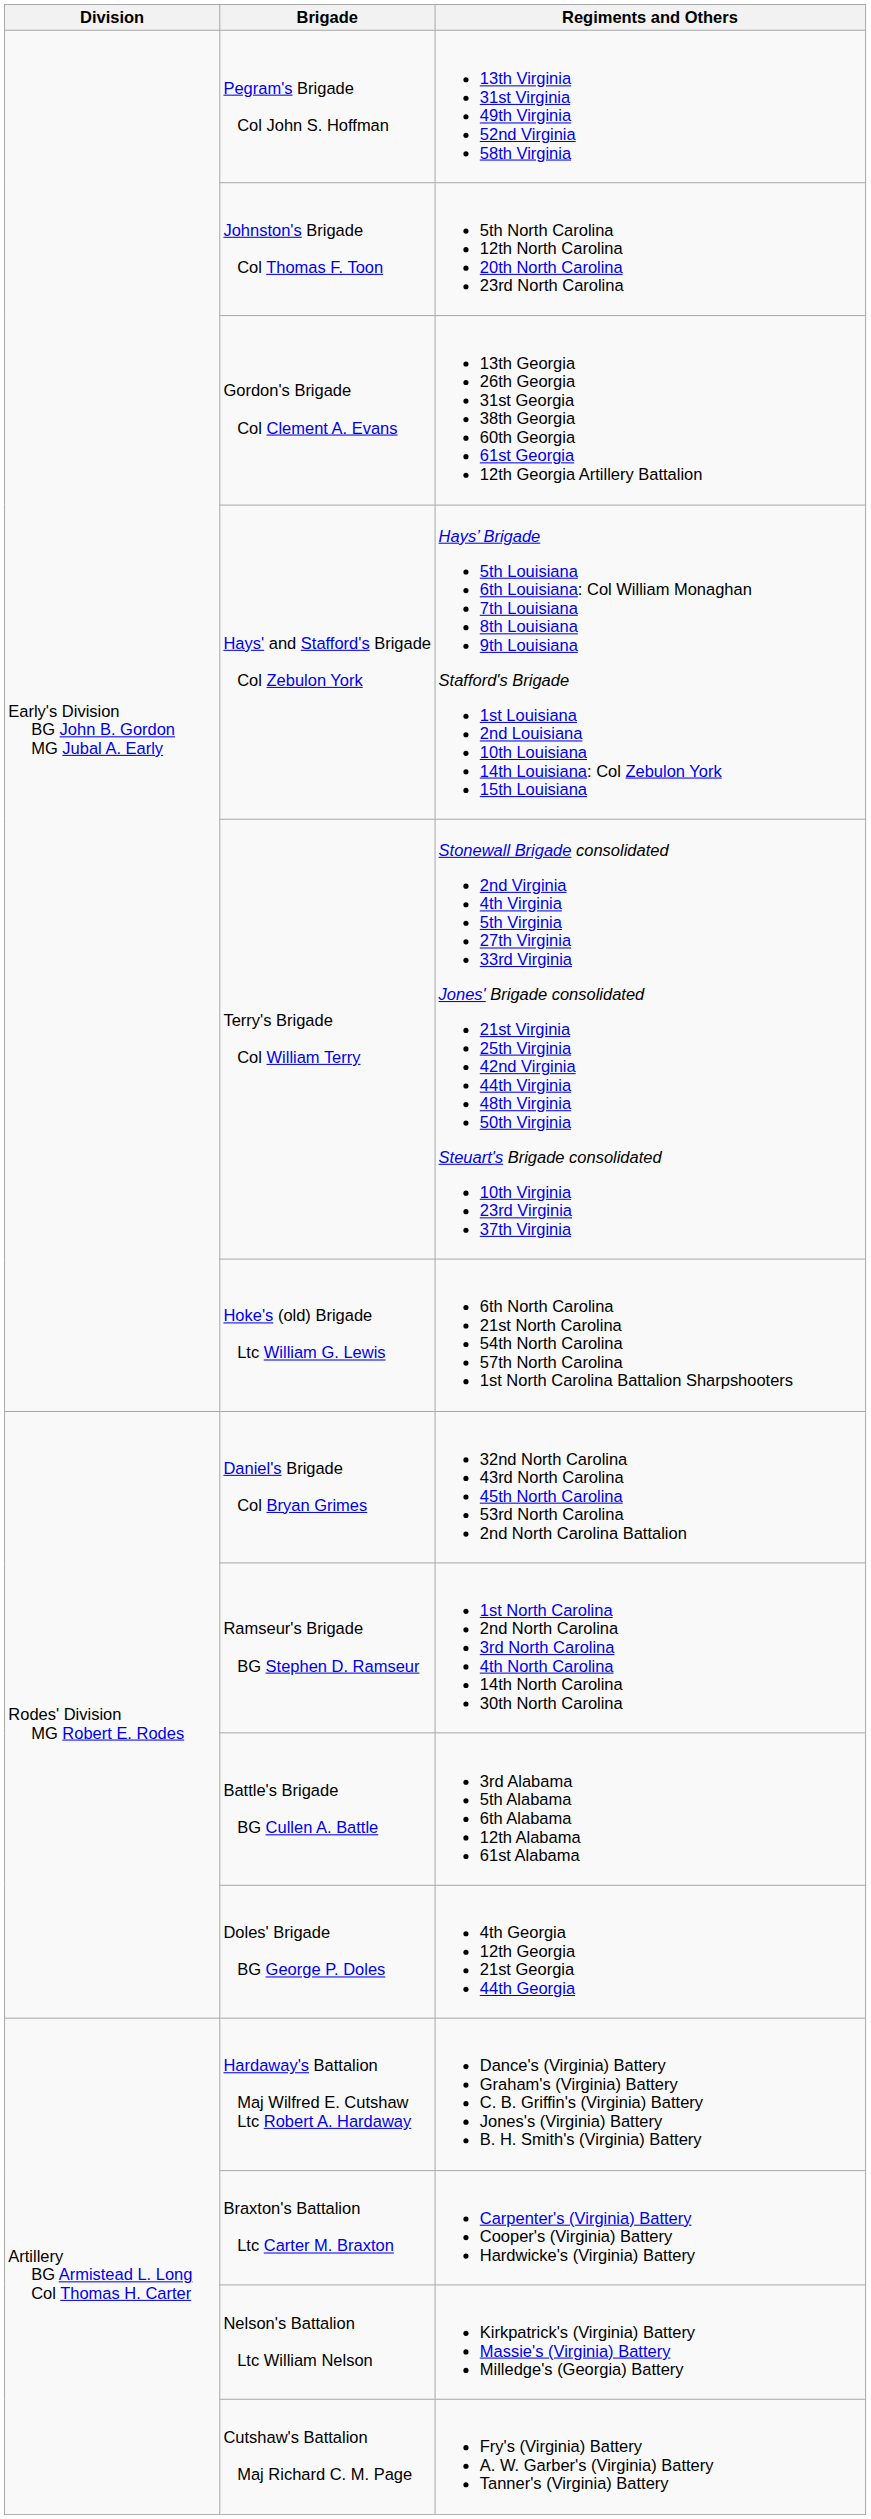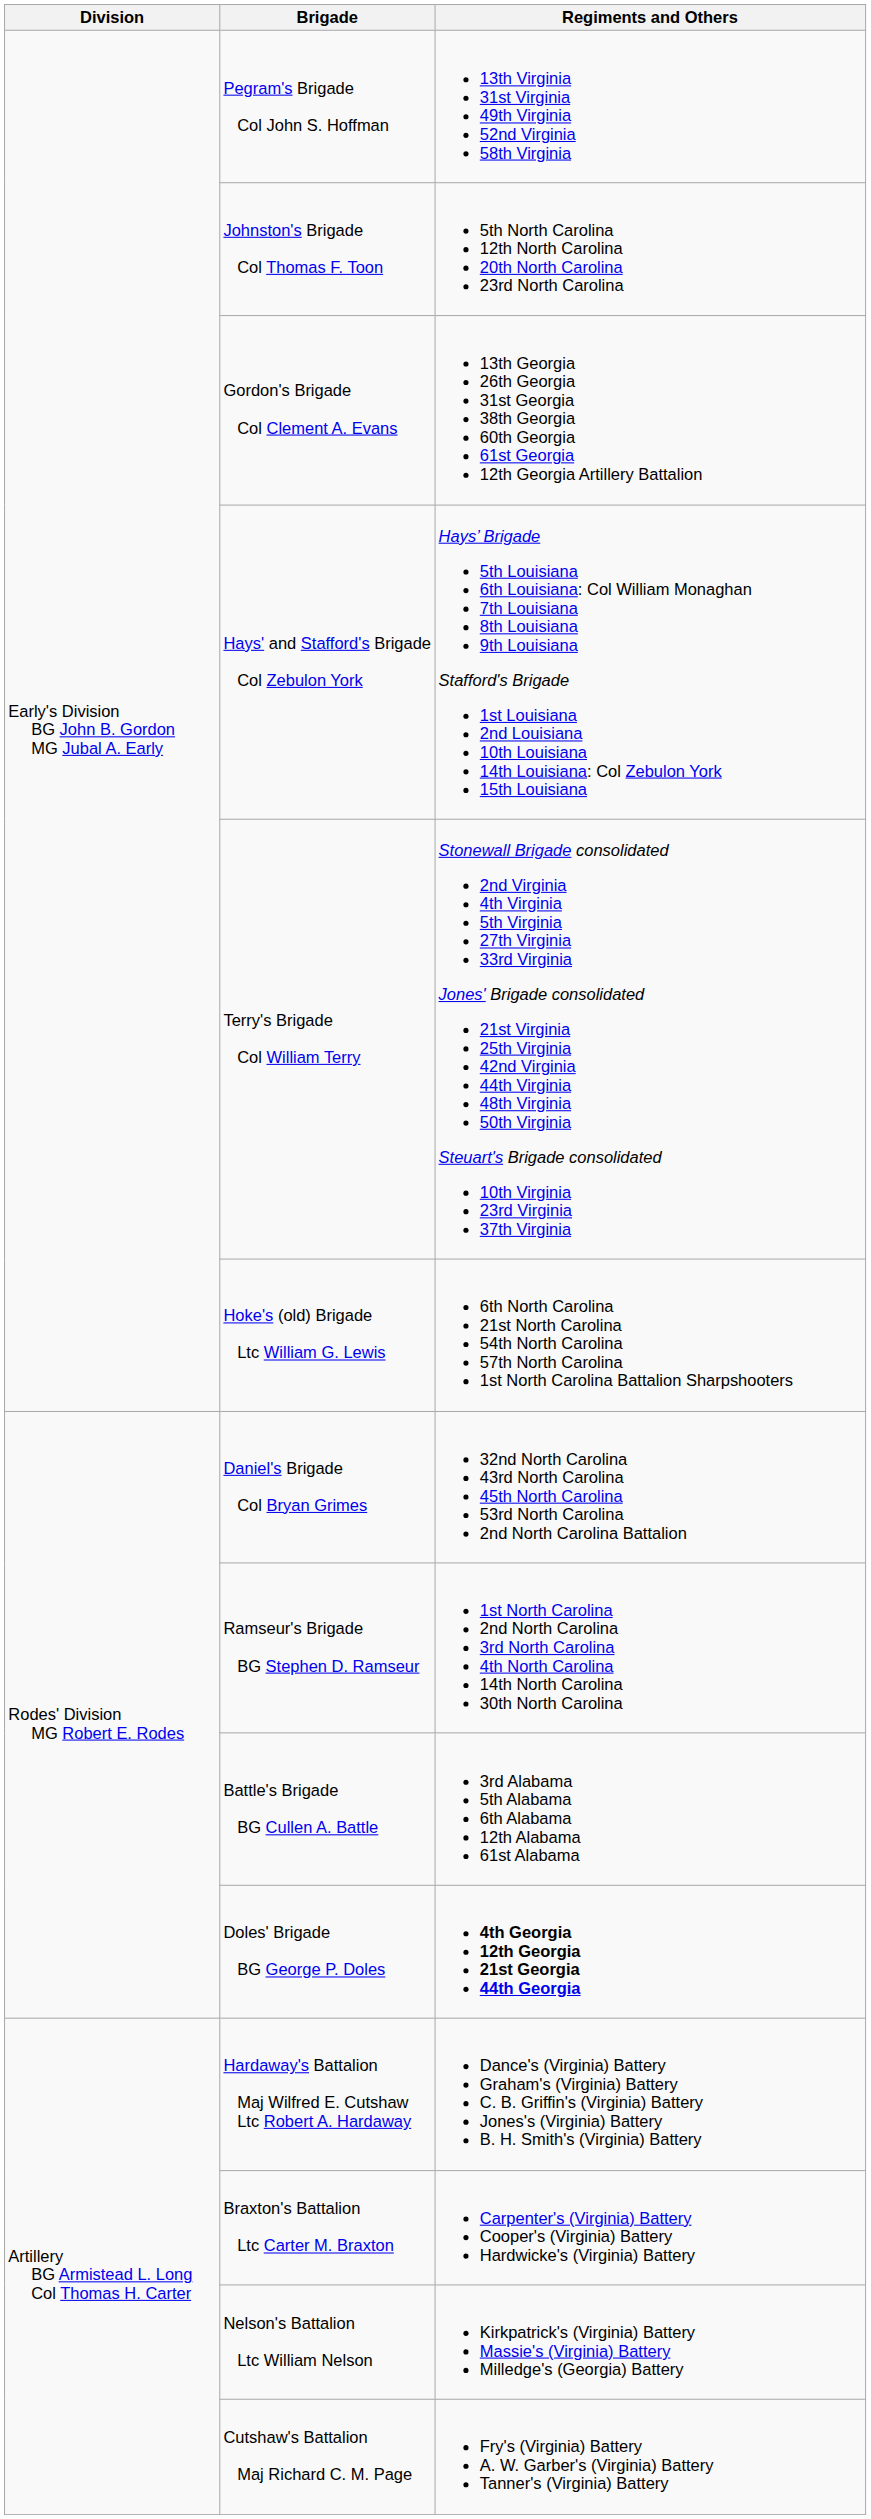Doles' Brigade BG George P. Doles | Regiments and Others: normal -> bold
